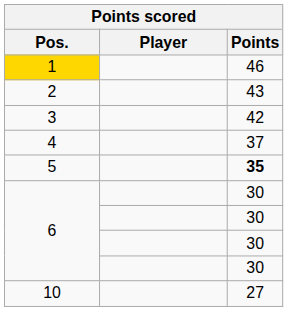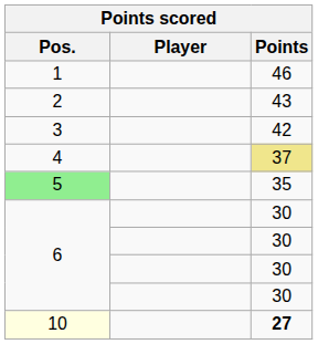1 | Pos.: gold background -> no background
4 | Points: no background -> khaki background
5 | Pos.: no background -> lightgreen background
5 | Points: bold -> normal
10 | Pos.: no background -> lightyellow background
10 | Points: normal -> bold
